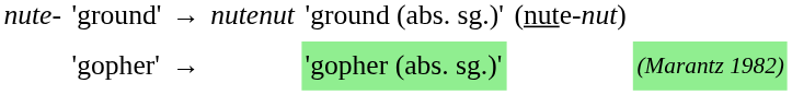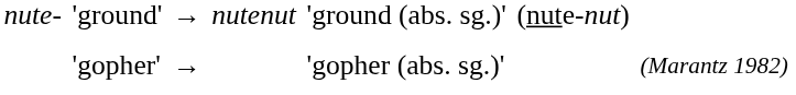'gopher' | column 5: lightgreen background -> no background
'gopher' | column 7: lightgreen background -> no background
